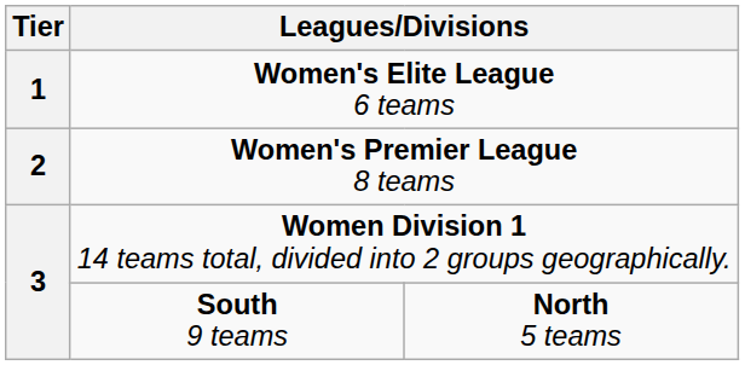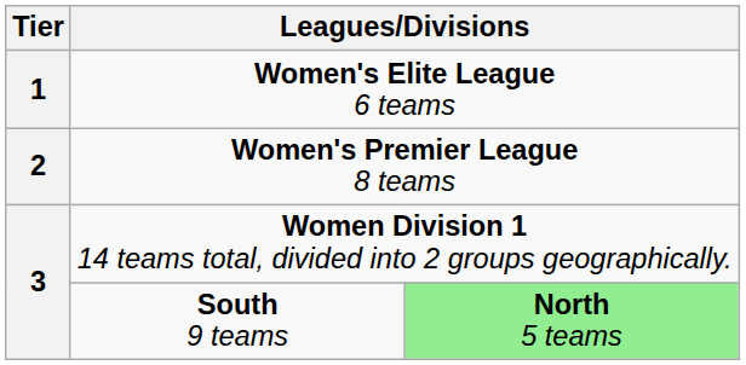South 9 teams | column 3: no background -> lightgreen background
